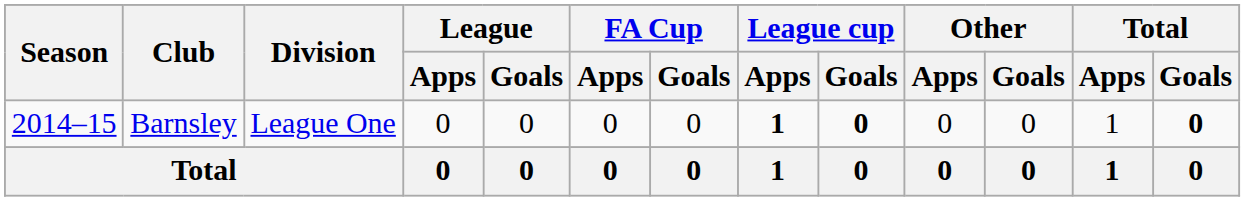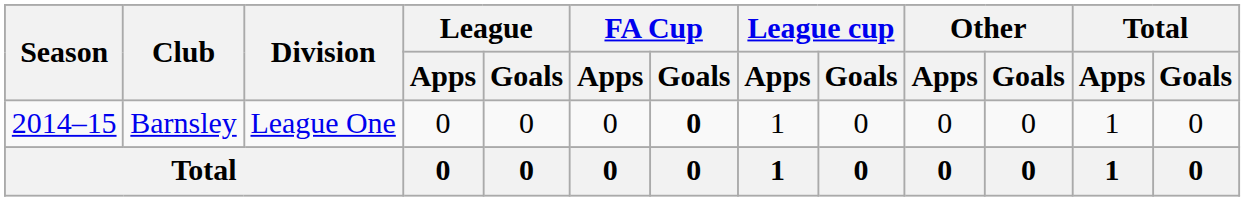Barnsley | FA Cup / Goals: normal -> bold
Barnsley | League cup / Apps: bold -> normal
Barnsley | League cup / Goals: bold -> normal
Barnsley | Total / Goals: bold -> normal
